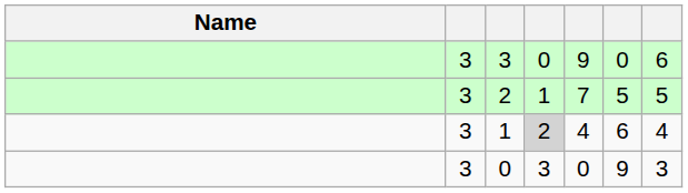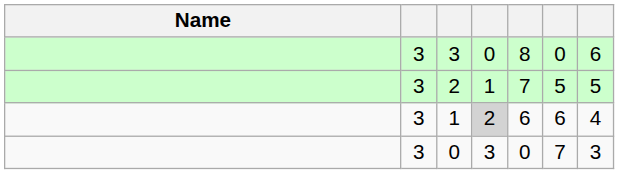row 2 | column 5: 9 -> 8
row 4 | column 5: 4 -> 6
row 5 | column 6: 9 -> 7
